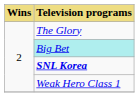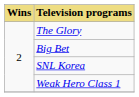Big Bet | Television programs: paleturquoise background -> no background
SNL Korea | Television programs: bold -> normal
